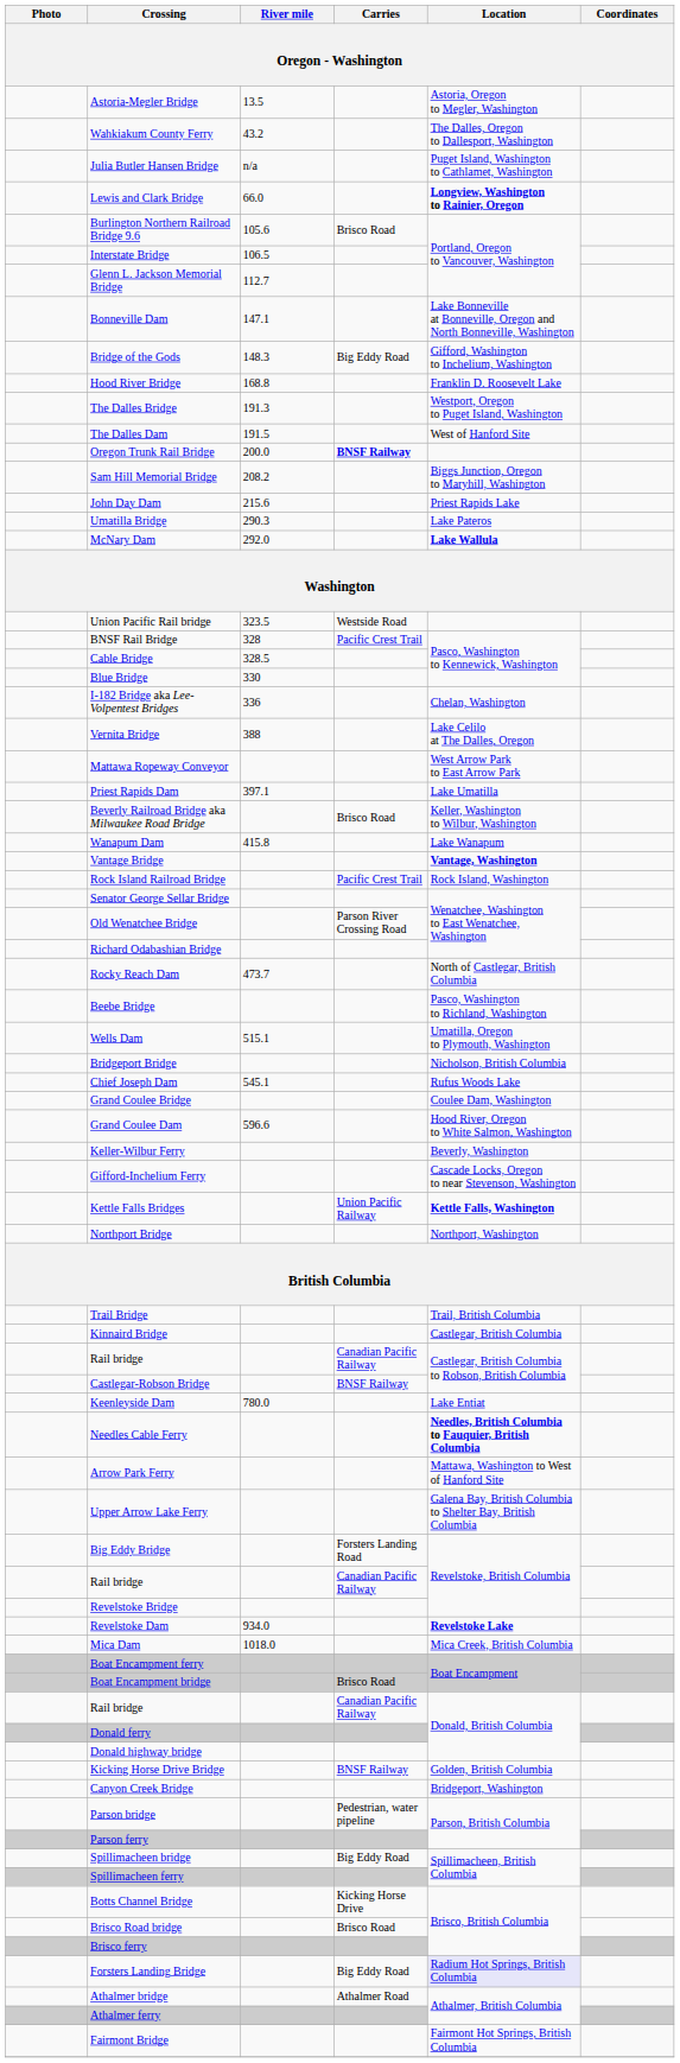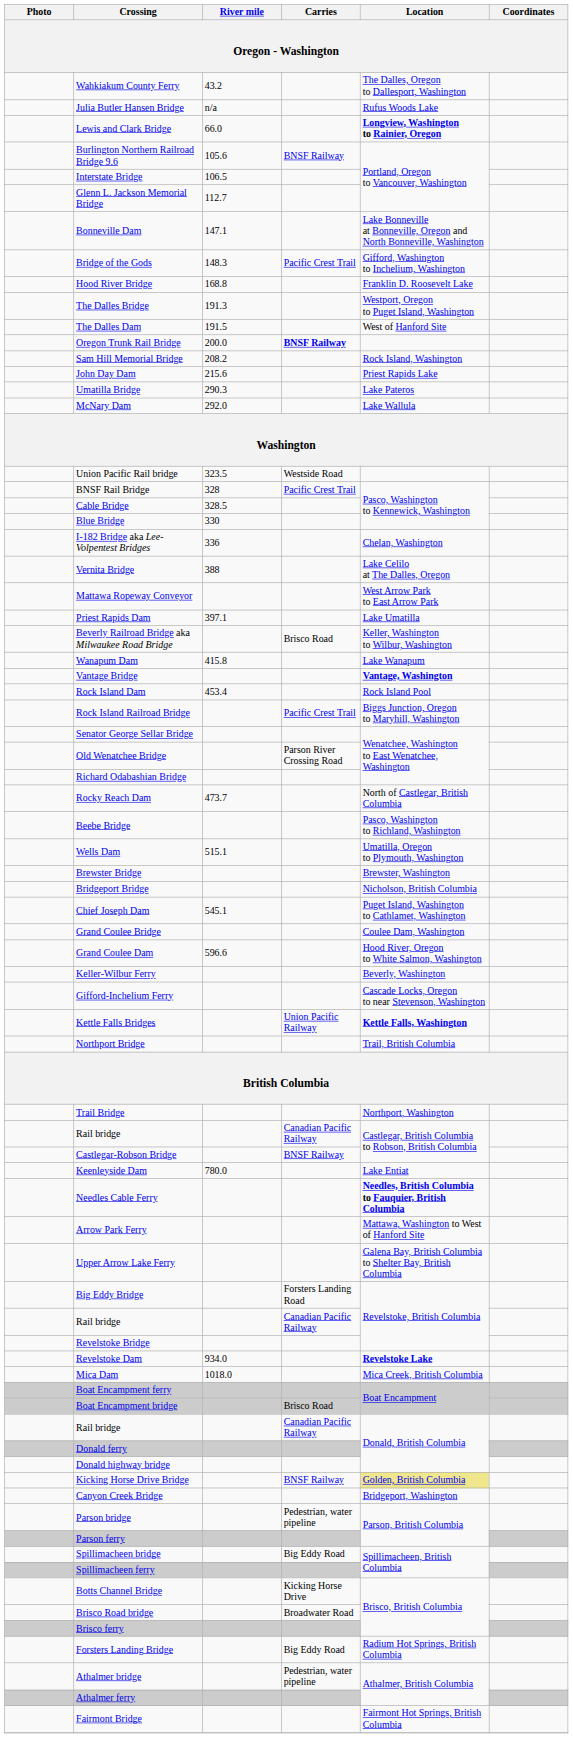- row: Astoria-Megler Bridge | 13.5 | Astoria, Oregon to Megler, Washington
Julia Butler Hansen Bridge | Location: Puget Island, Washington to Cathlamet, Washington -> Rufus Woods Lake
Burlington Northern Railroad Bridge 9.6 | Carries: Brisco Road -> BNSF Railway
Bridge of the Gods | Carries: Big Eddy Road -> Pacific Crest Trail
Sam Hill Memorial Bridge | Location: Biggs Junction, Oregon to Maryhill, Washington -> Rock Island, Washington
McNary Dam | Location: bold -> normal
+ row: Rock Island Dam | 453.4 | Rock Island Pool
Rock Island Railroad Bridge | Location: Rock Island, Washington -> Biggs Junction, Oregon to Maryhill, Washington
+ row: Brewster Bridge | Brewster, Washington
Chief Joseph Dam | Location: Rufus Woods Lake -> Puget Island, Washington to Cathlamet, Washington
Northport Bridge | Location: Northport, Washington -> Trail, British Columbia
Trail Bridge | Location: Trail, British Columbia -> Northport, Washington
- row: Kinnaird Bridge | Castlegar, British Columbia
Kicking Horse Drive Bridge | Location: no background -> khaki background
Brisco Road bridge | Carries: Brisco Road -> Broadwater Road
Forsters Landing Bridge | Location: lavender background -> no background
Athalmer bridge | Carries: Athalmer Road -> Pedestrian, water pipeline
